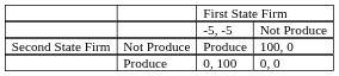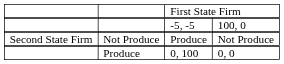row 2 | column 4: Not Produce -> 100, 0
row 3 | column 4: 100, 0 -> Not Produce
